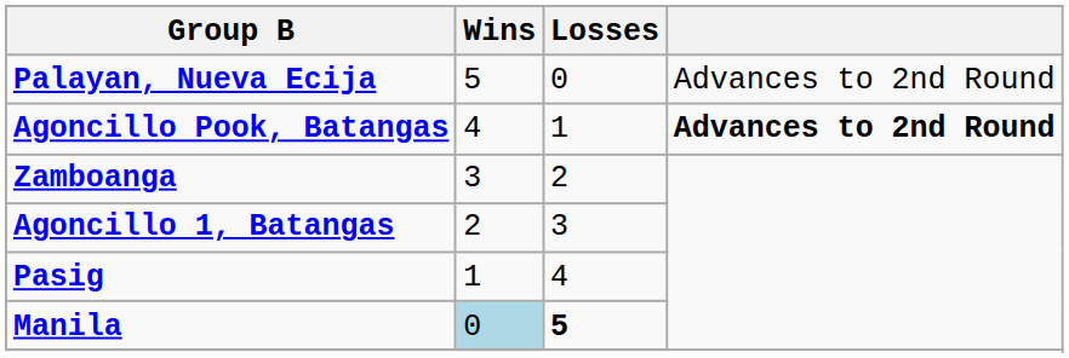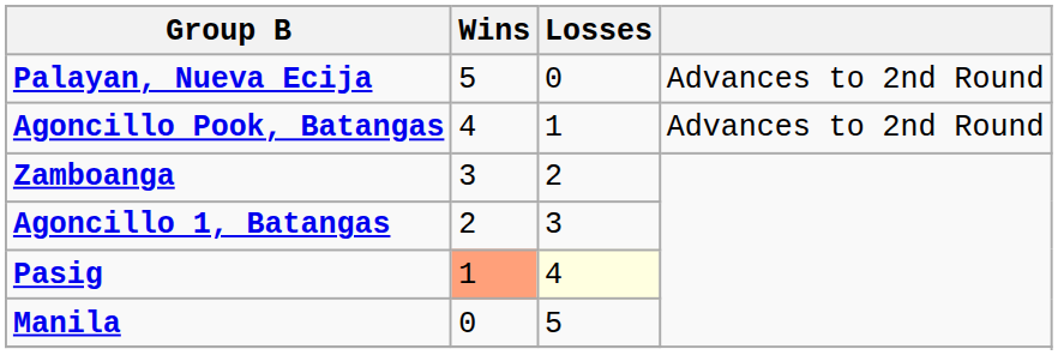Agoncillo Pook, Batangas | column 4: bold -> normal
Pasig | Wins: no background -> lightsalmon background
Pasig | Losses: no background -> lightyellow background
Manila | Wins: lightblue background -> no background
Manila | Losses: bold -> normal
